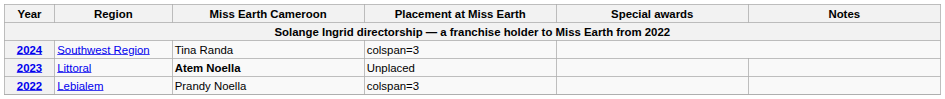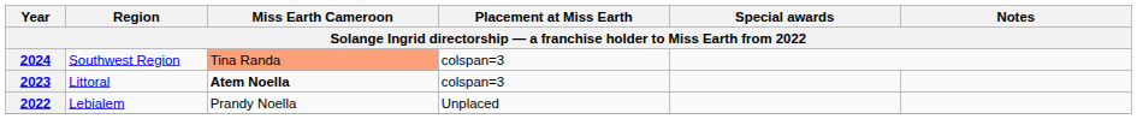2024 | Miss Earth Cameroon: no background -> lightsalmon background
2023 | Placement at Miss Earth: Unplaced -> colspan=3
2022 | Placement at Miss Earth: colspan=3 -> Unplaced
